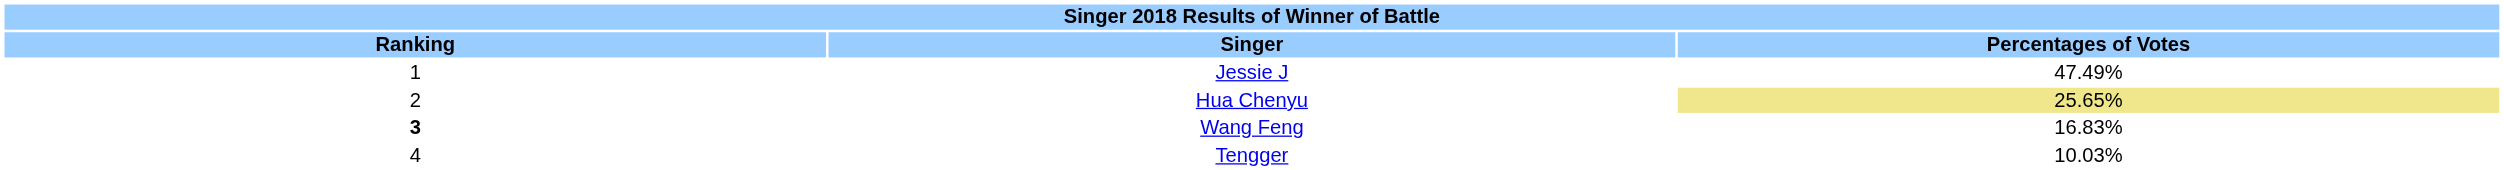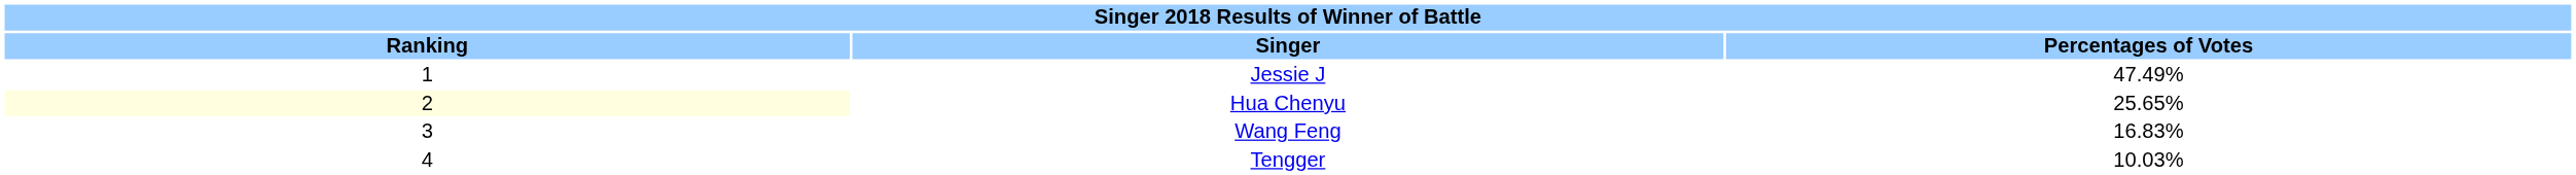Hua Chenyu | column 1: no background -> lightyellow background
Hua Chenyu | column 3: khaki background -> no background
Wang Feng | column 1: bold -> normal
